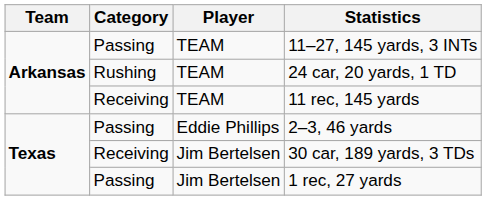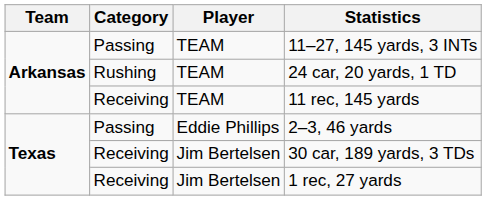1 rec, 27 yards | Category: Passing -> Receiving
